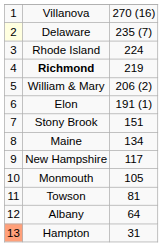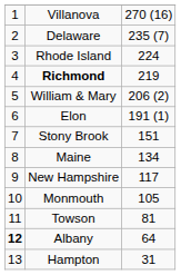Delaware | column 1: lightyellow background -> no background
Albany | column 1: normal -> bold
Hampton | column 1: lightsalmon background -> no background
